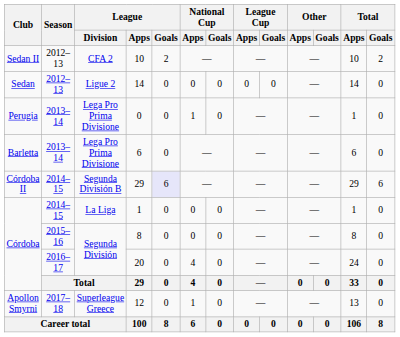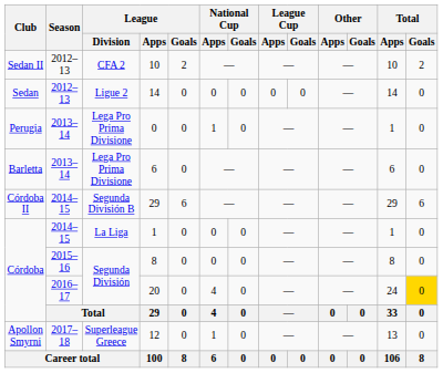Córdoba II / 29 | League / Goals: lavender background -> no background
20 | Total / Goals: no background -> gold background
